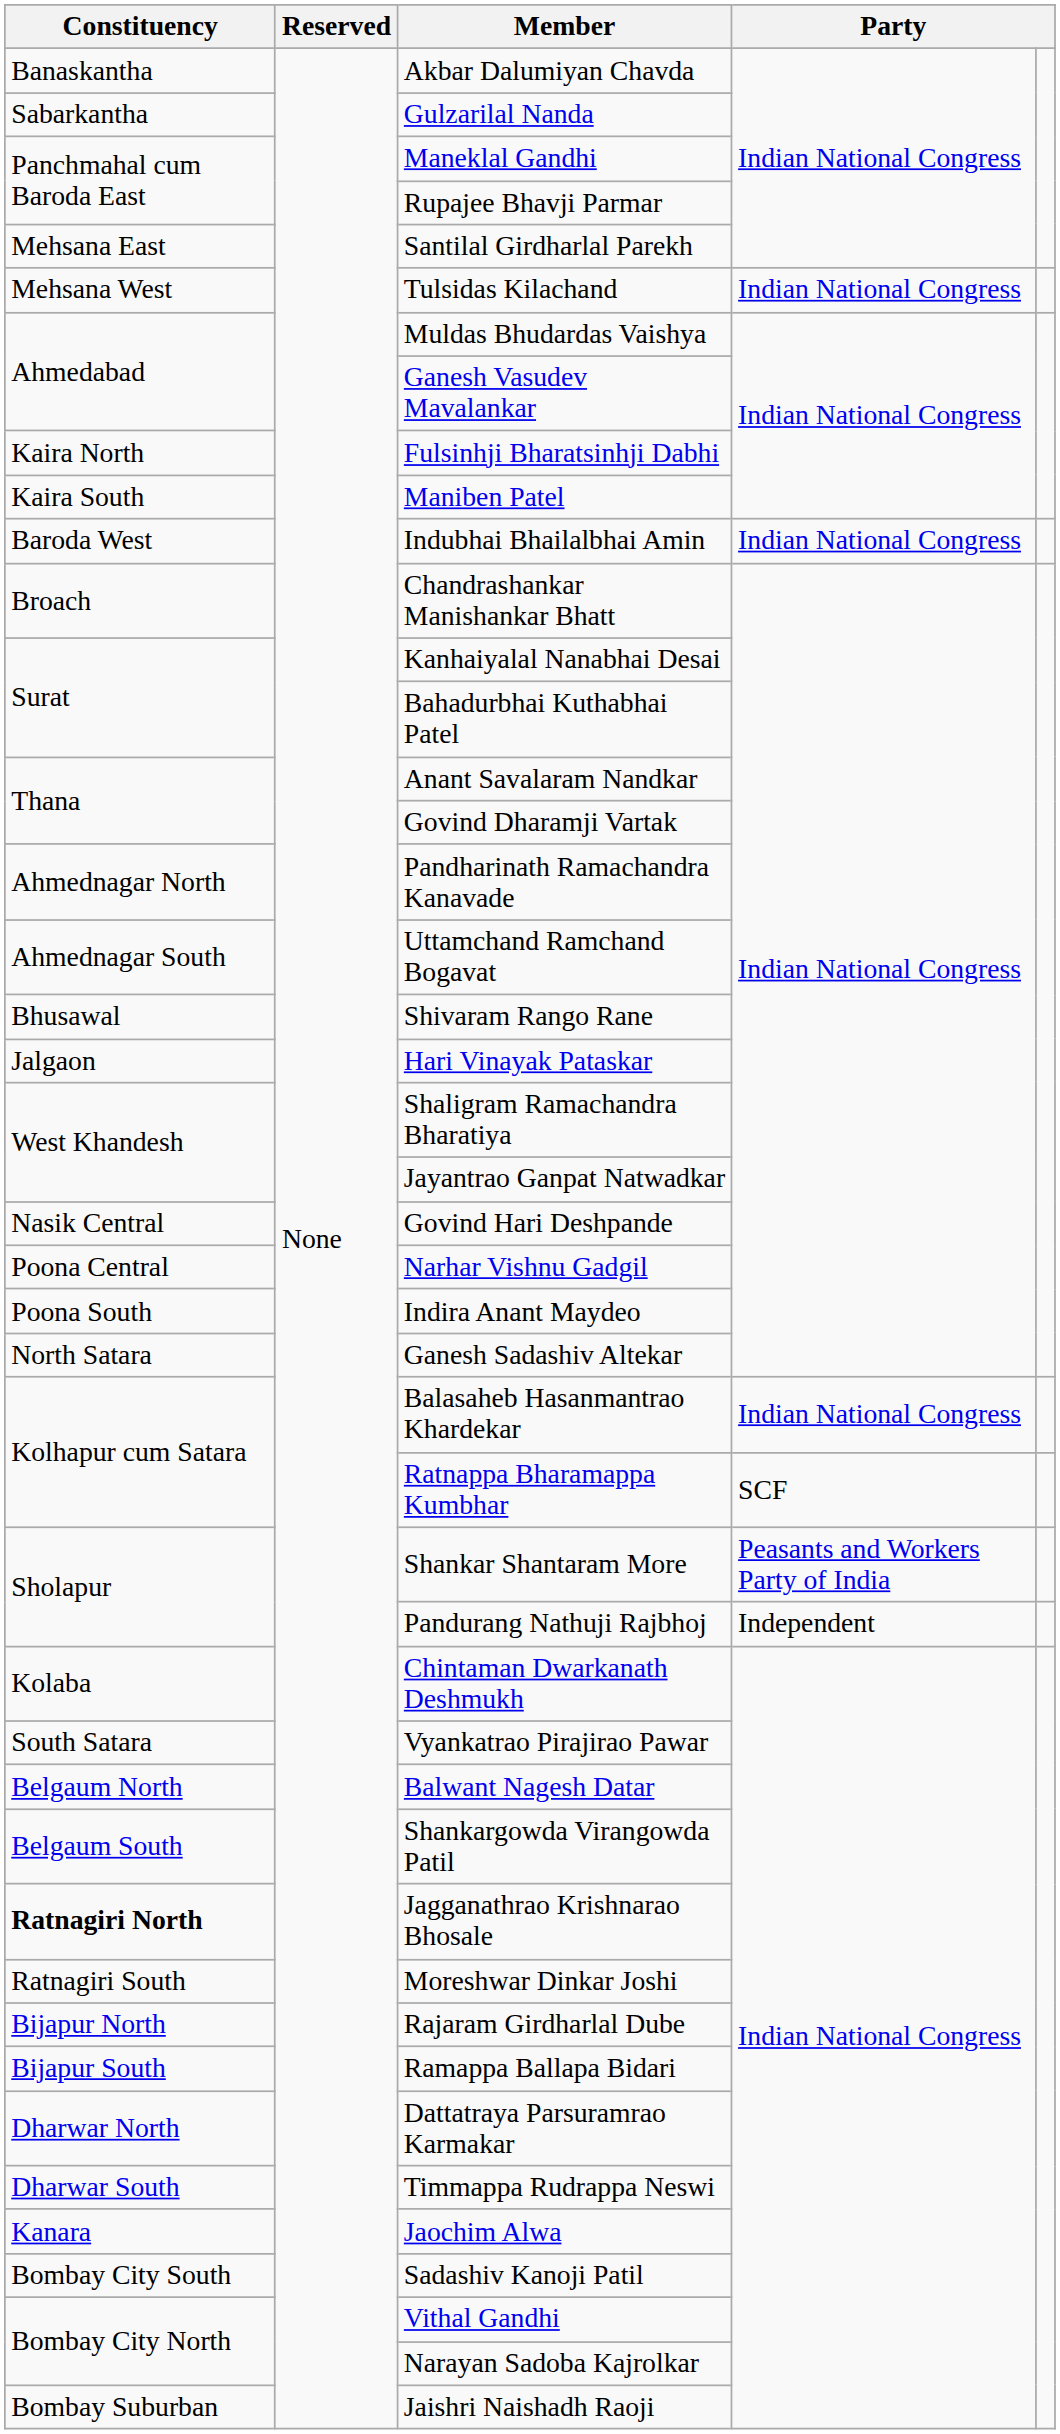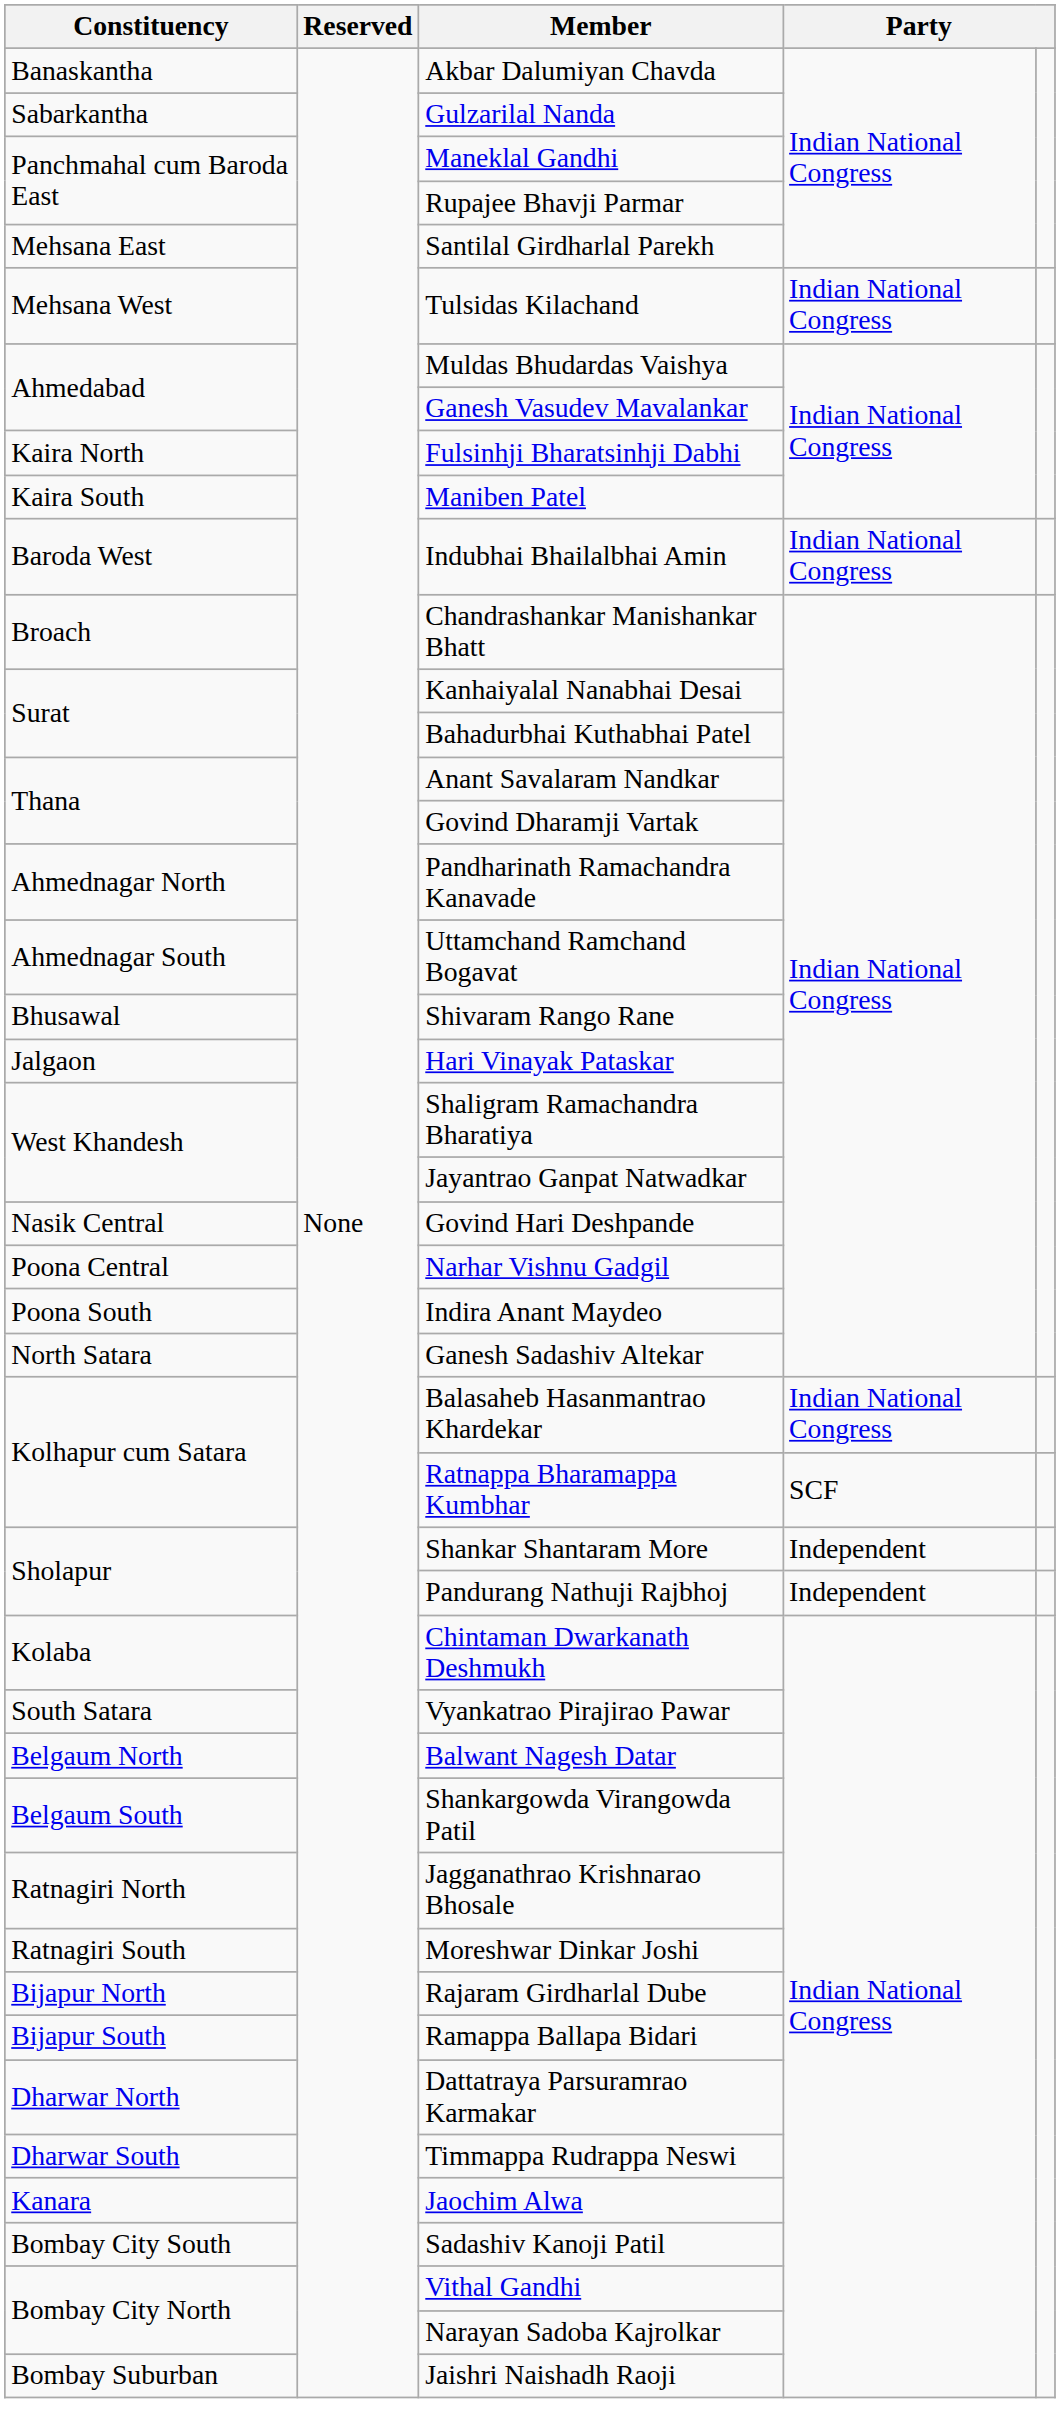Shankar Shantaram More | column 4: Peasants and Workers Party of India -> Independent
Jagganathrao Krishnarao Bhosale | Constituency: bold -> normal
